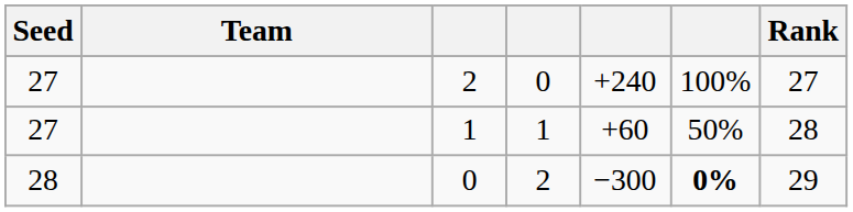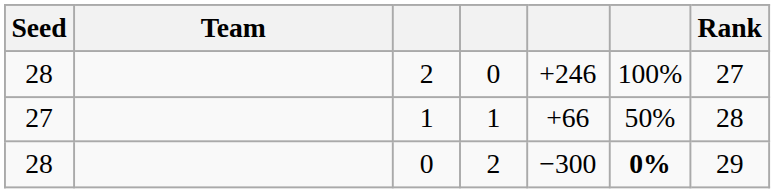row 2 | Seed: 27 -> 28
row 2 | column 5: +240 -> +246
row 3 | column 5: +60 -> +66
